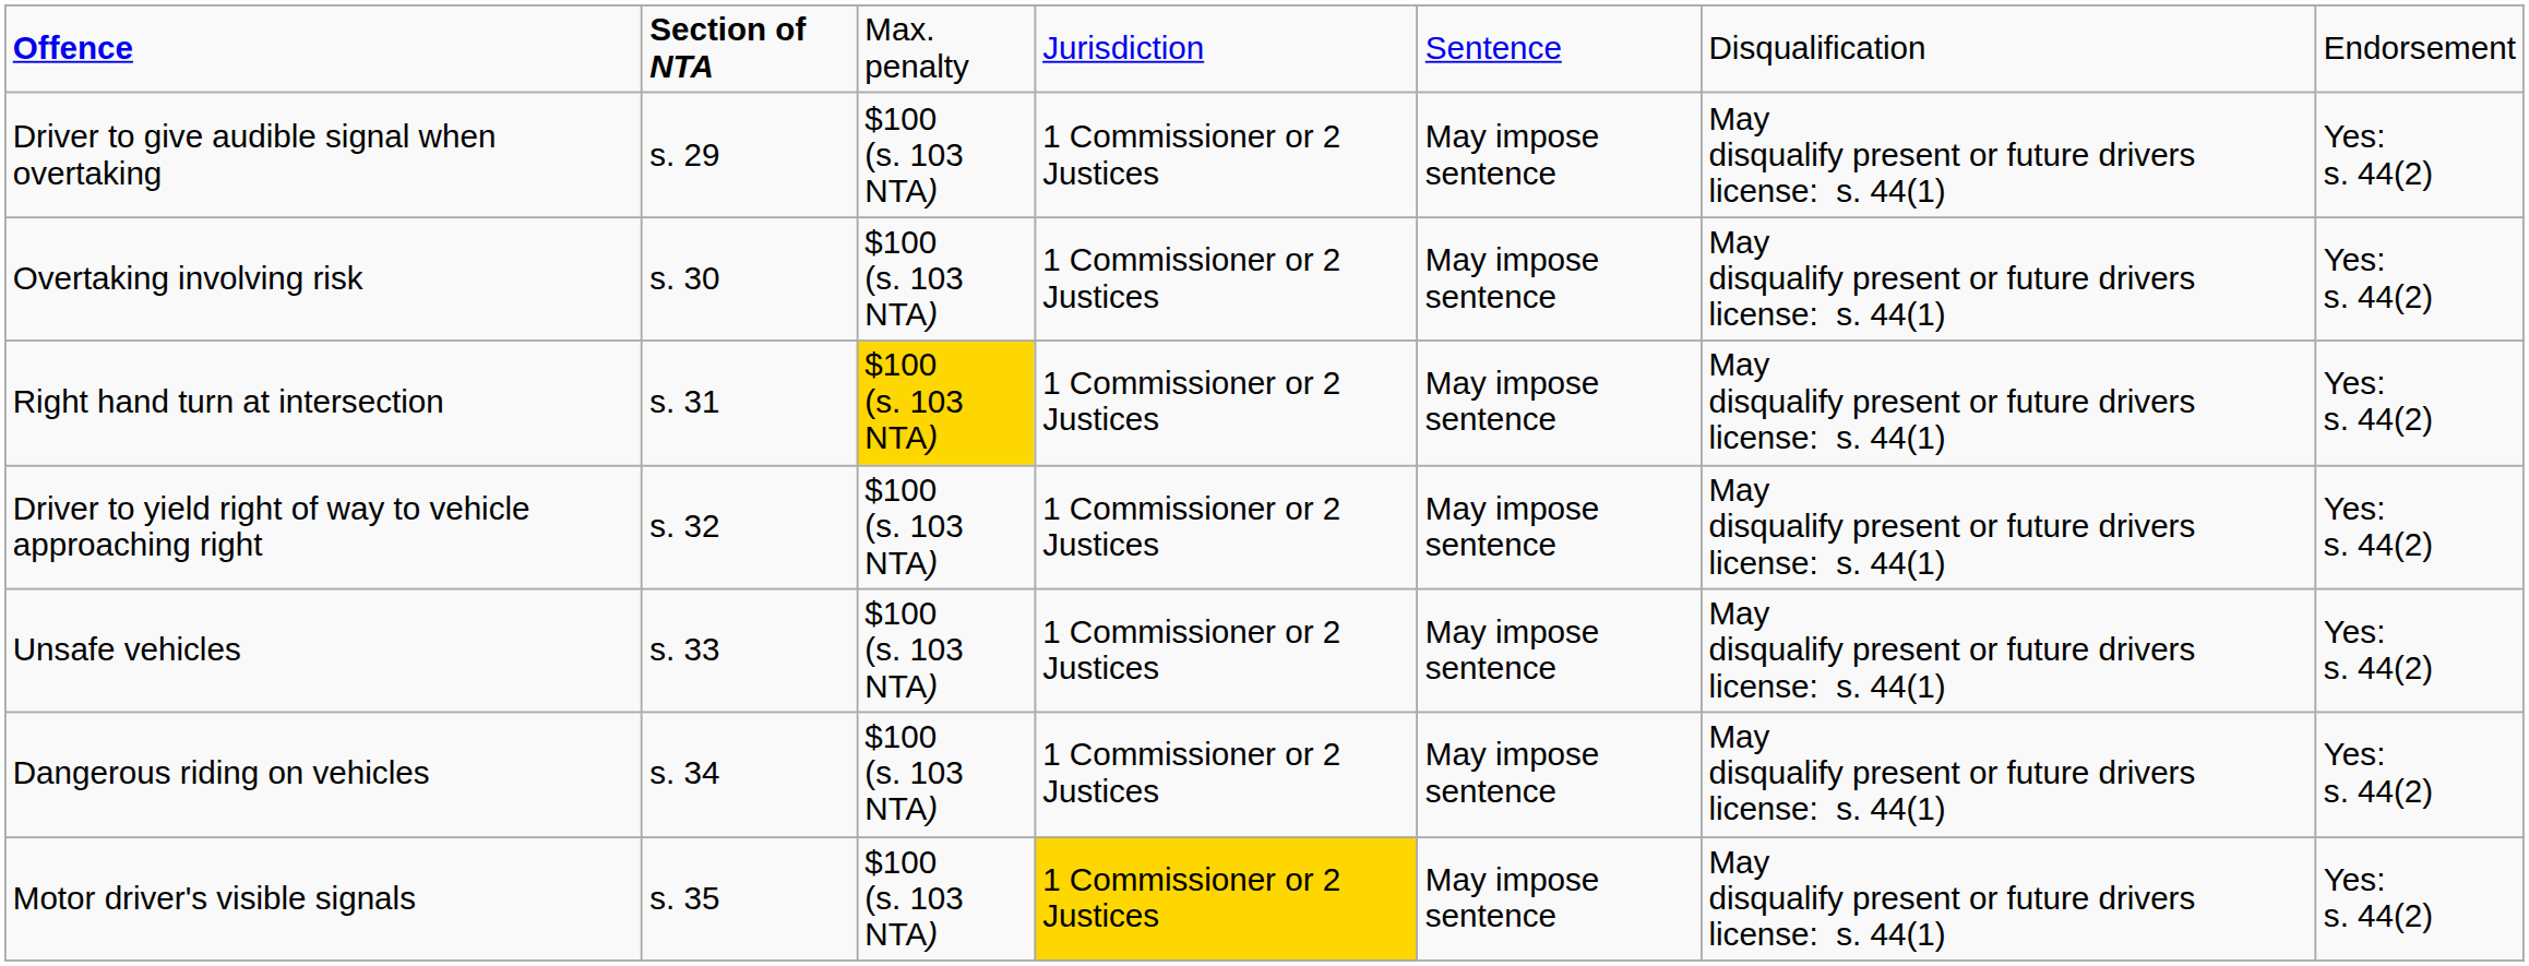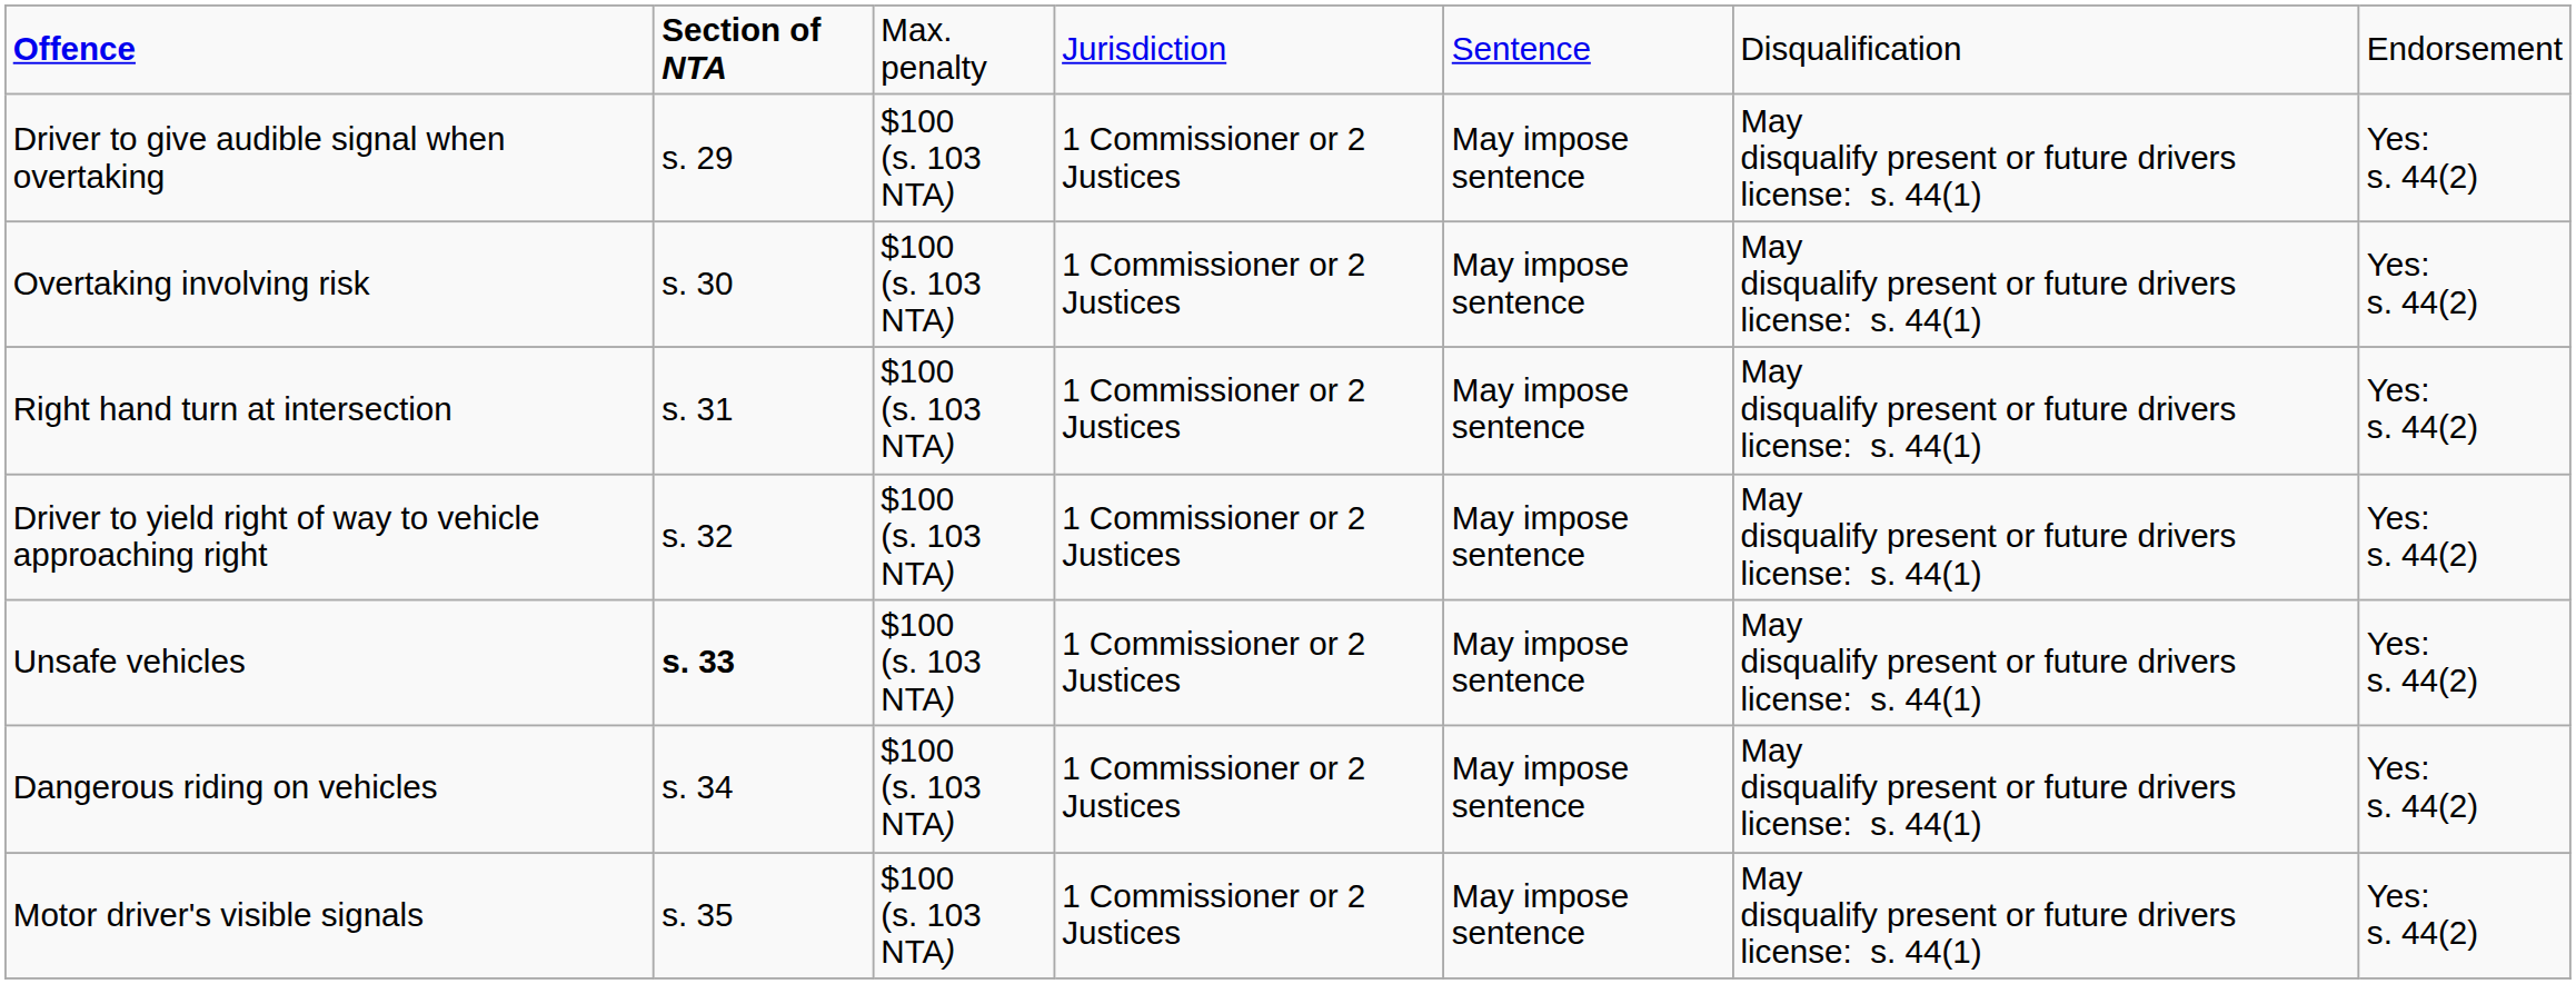Right hand turn at intersection | column 3: gold background -> no background
Unsafe vehicles | column 2: normal -> bold
Motor driver's visible signals | column 4: gold background -> no background
